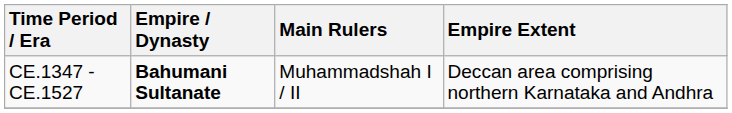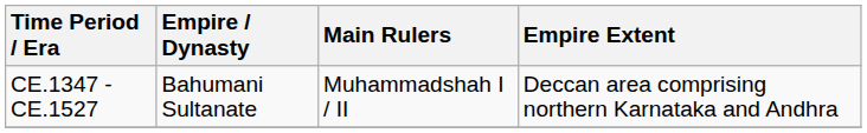CE.1347 - CE.1527 | Empire / Dynasty: bold -> normal
